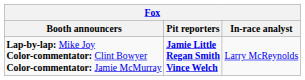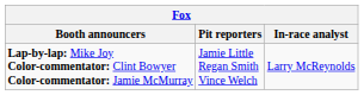row 3 | Pit reporters: bold -> normal
